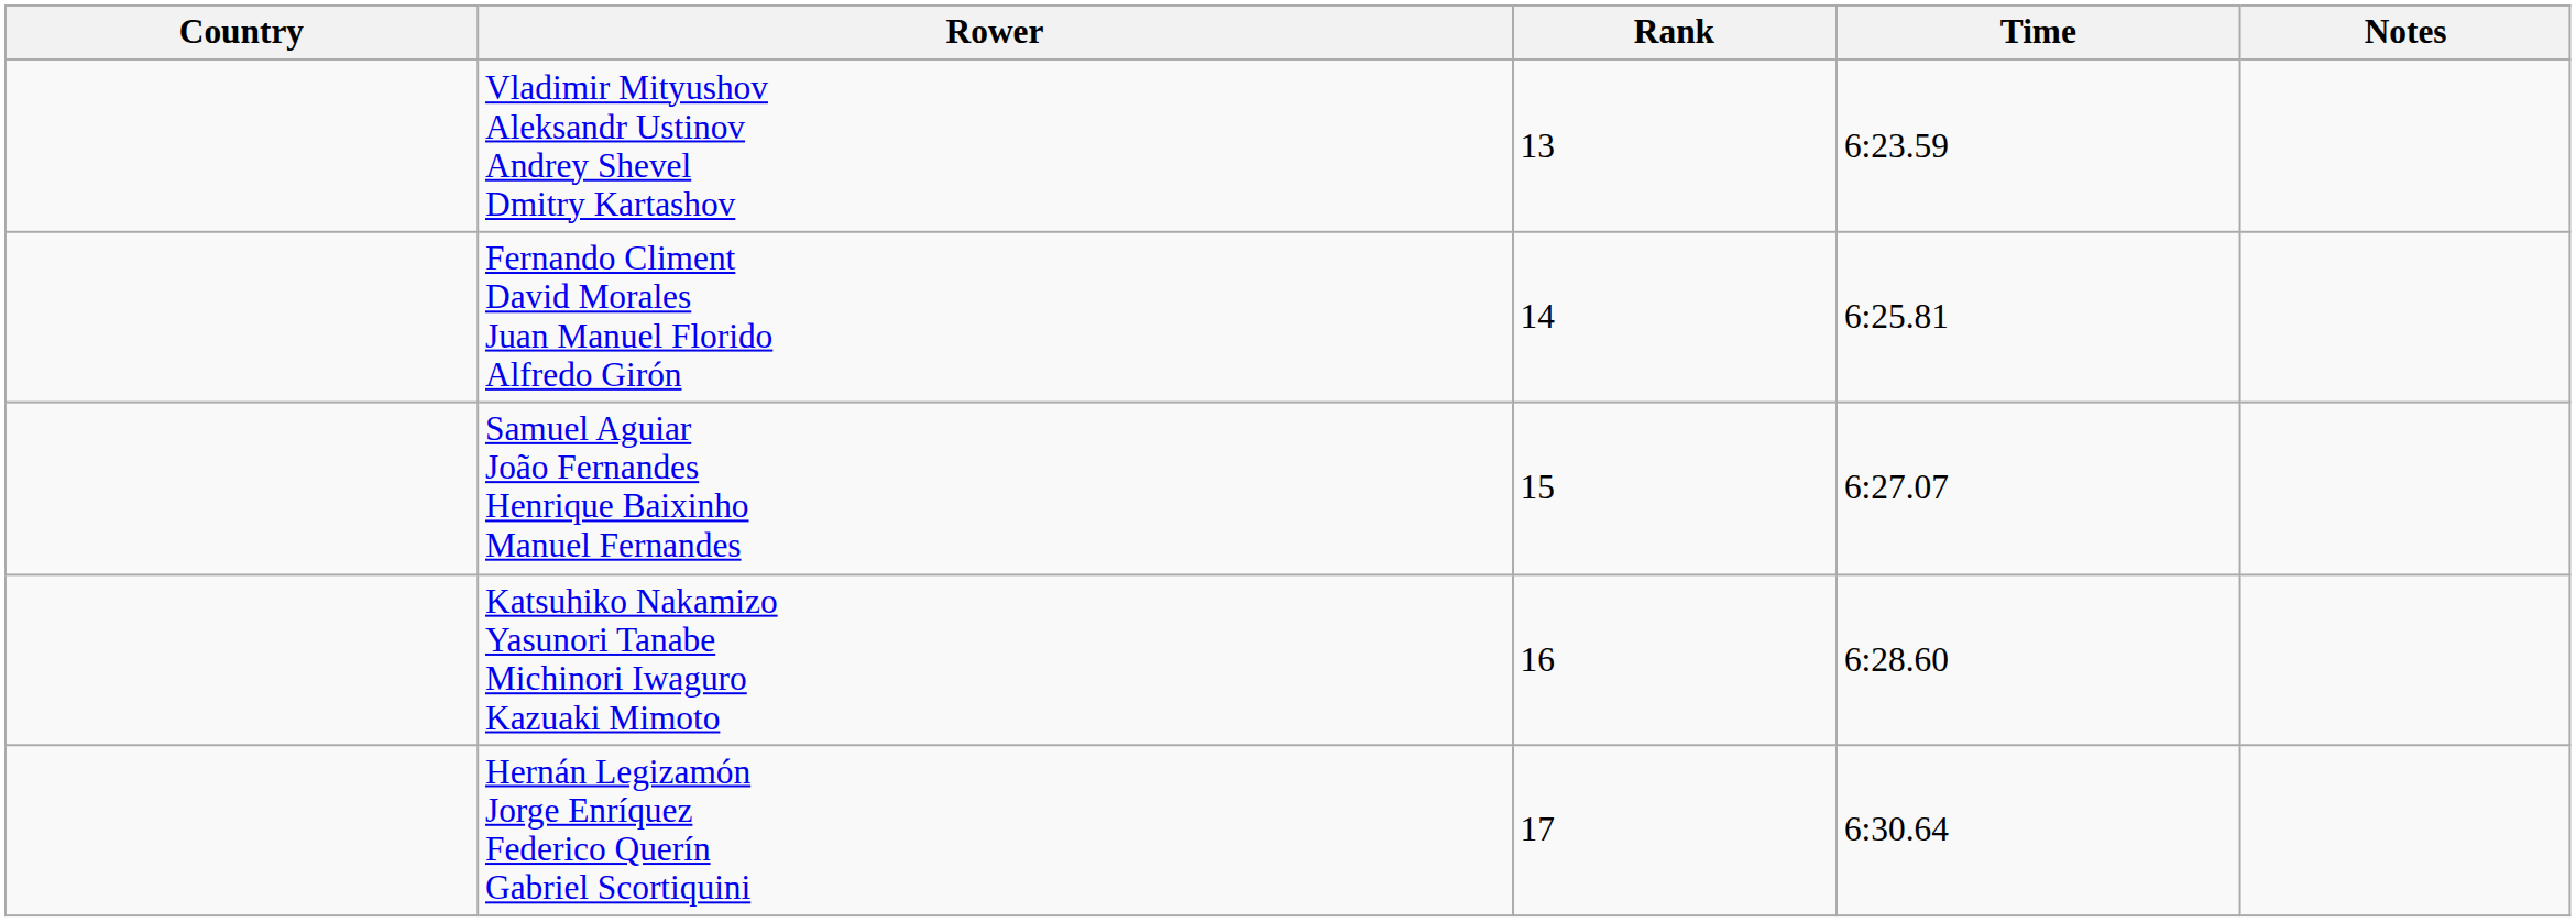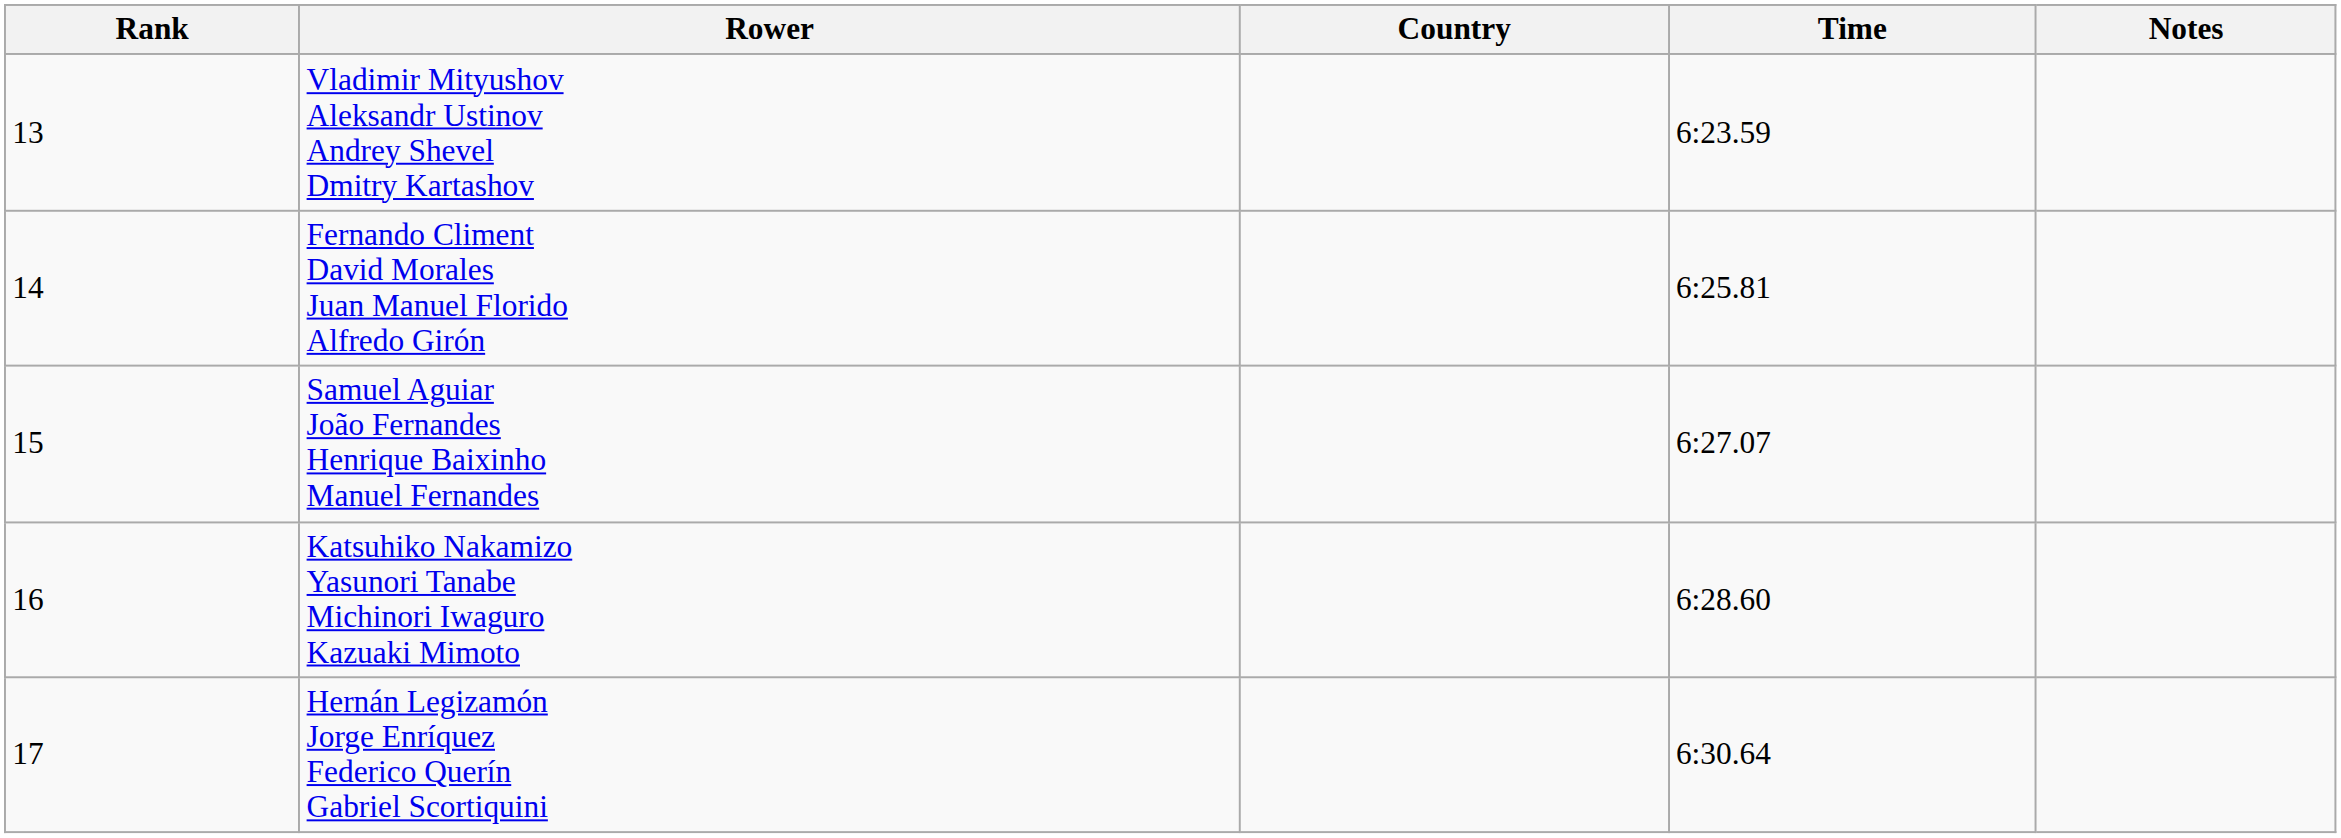columns swapped: Rank <-> Country
